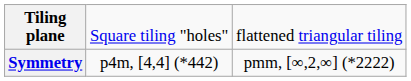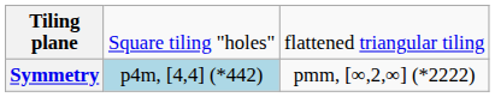Symmetry | column 2: no background -> lightblue background
